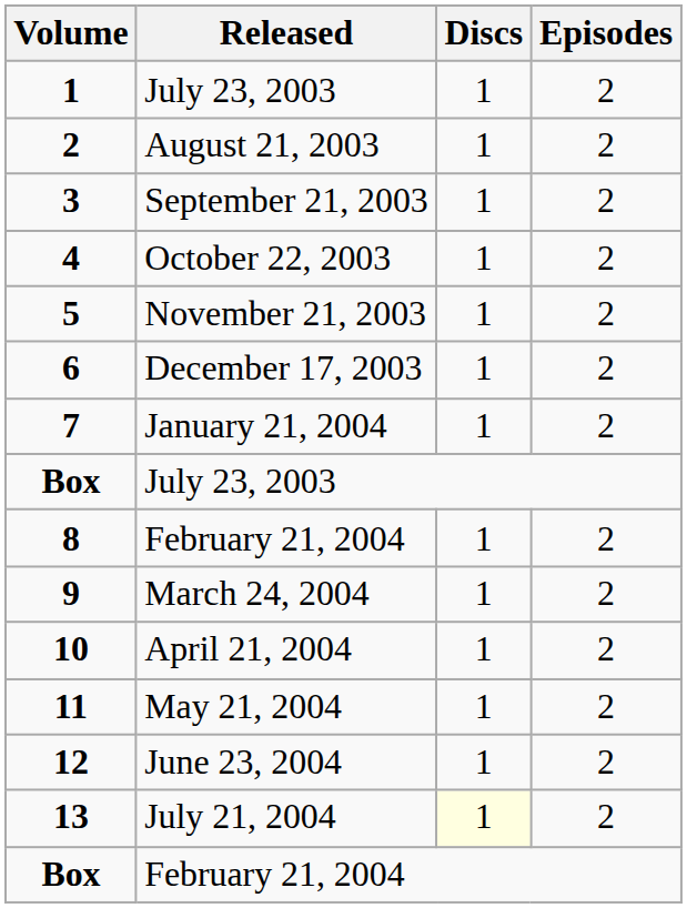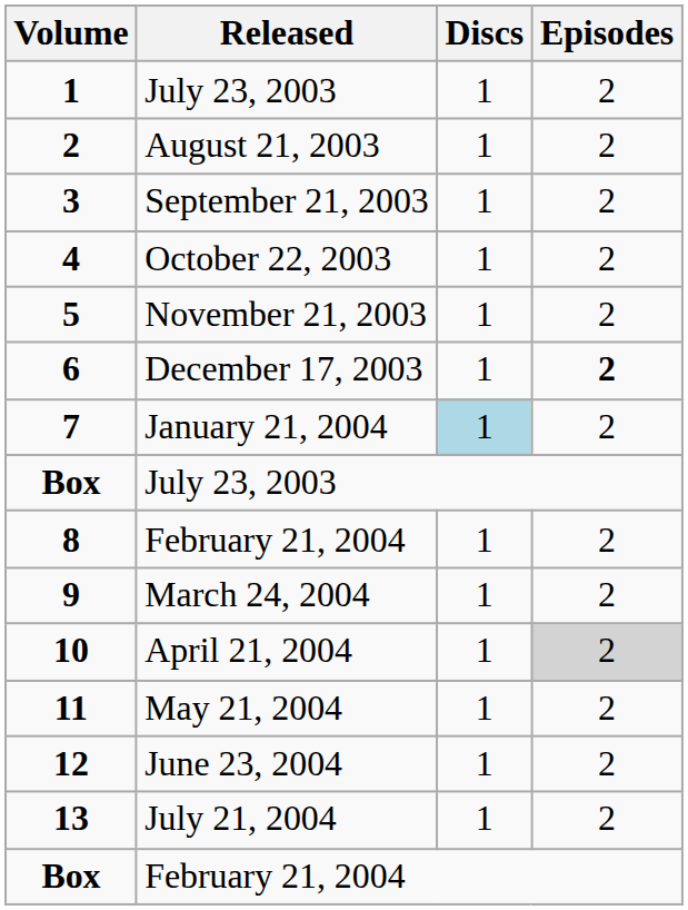6 | Episodes: normal -> bold
7 | Discs: no background -> lightblue background
10 | Episodes: no background -> lightgrey background
13 | Discs: lightyellow background -> no background
